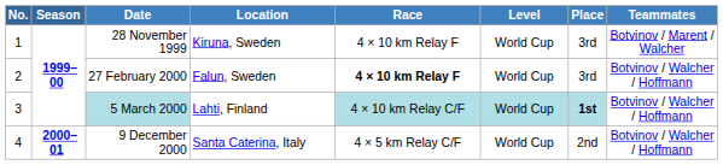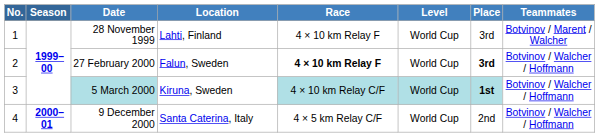28 November 1999 | Location: Kiruna, Sweden -> Lahti, Finland
27 February 2000 | Place: normal -> bold
5 March 2000 | Location: Lahti, Finland -> Kiruna, Sweden
